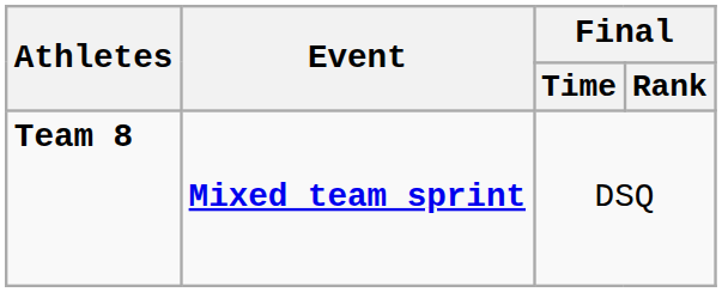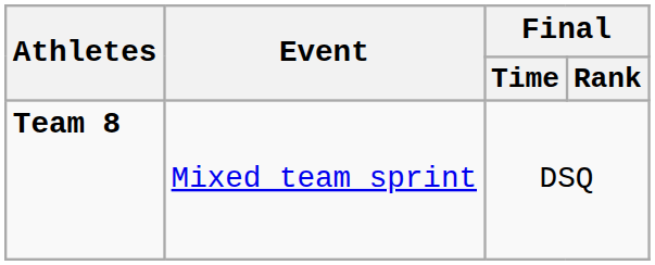Team 8 | Event: bold -> normal
